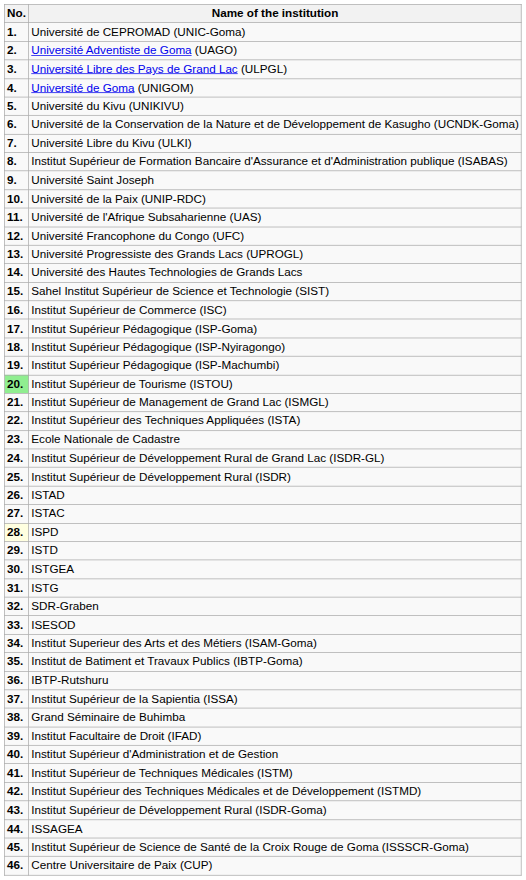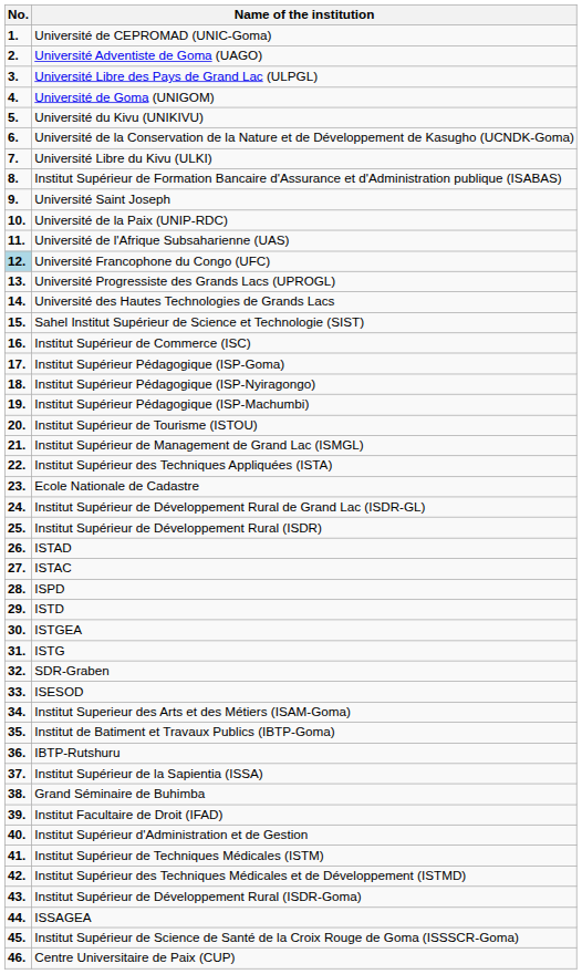Université Francophone du Congo (UFC) | No.: no background -> lightblue background
Institut Supérieur de Tourisme (ISTOU) | No.: lightgreen background -> no background
ISPD | No.: lightyellow background -> no background
